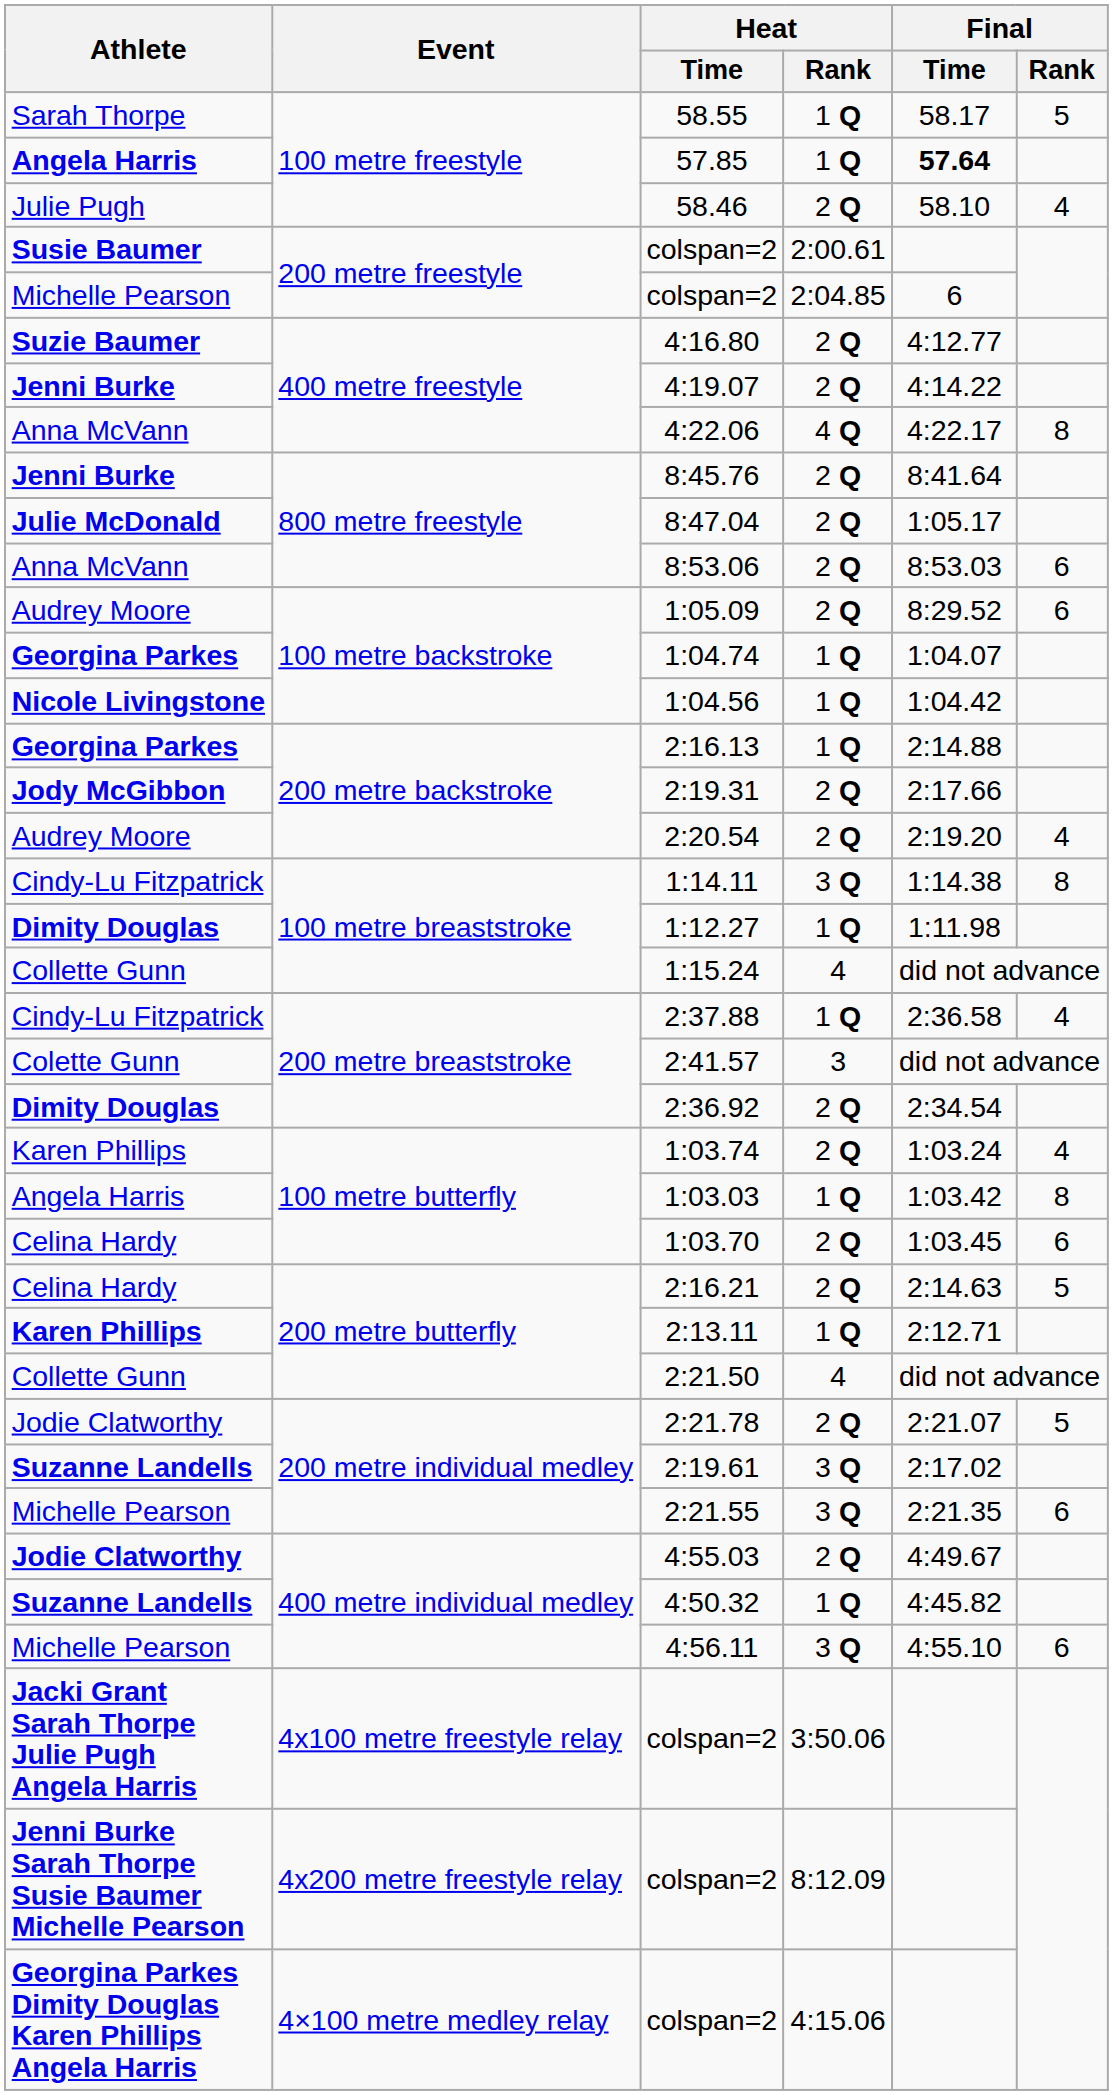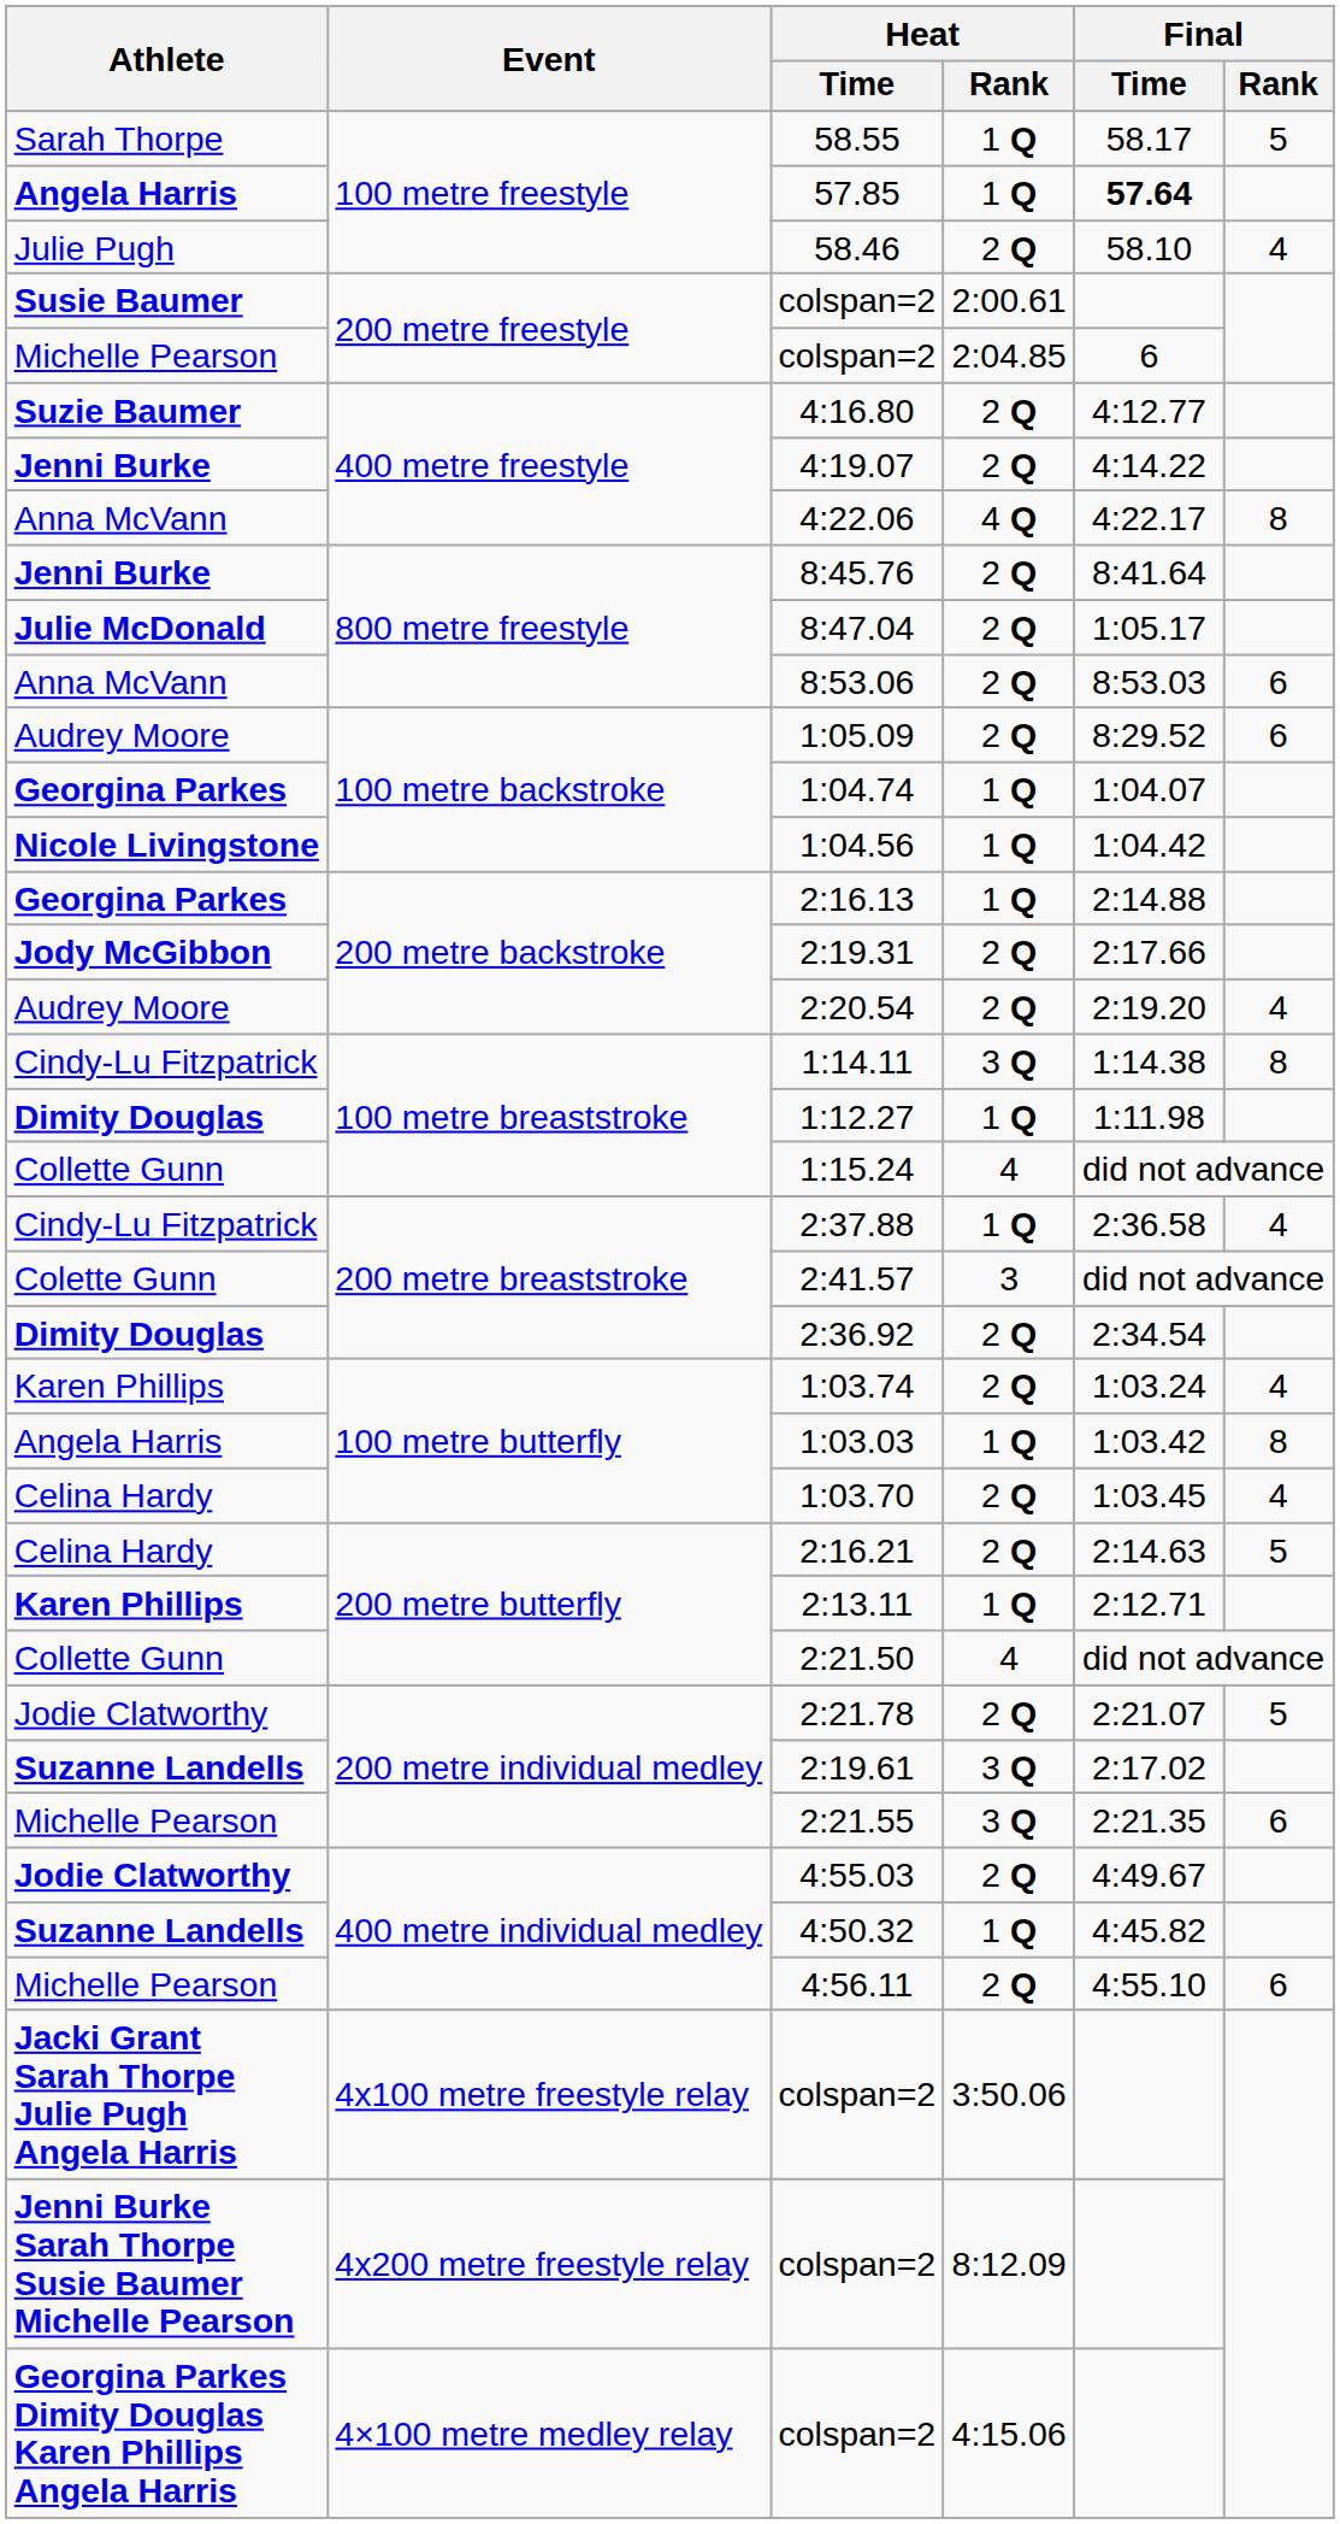1:03.70 | Final / Rank: 6 -> 4
4:56.11 | Heat / Rank: 3 Q -> 2 Q
